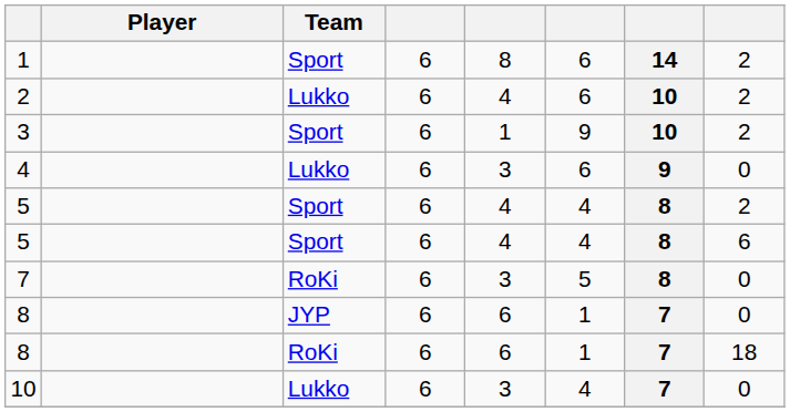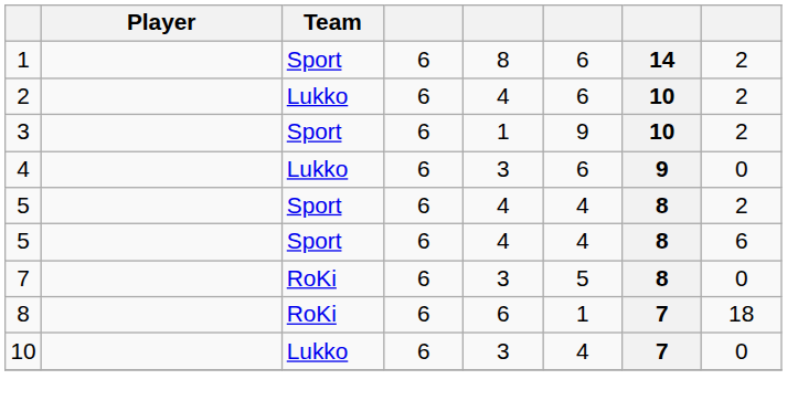- row: 8 | JYP | 6 | 6 | 1 | 7 | 0
